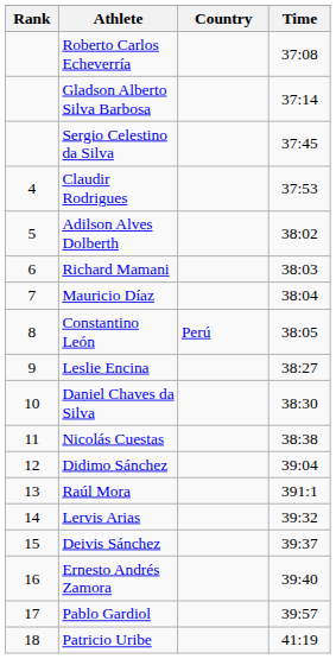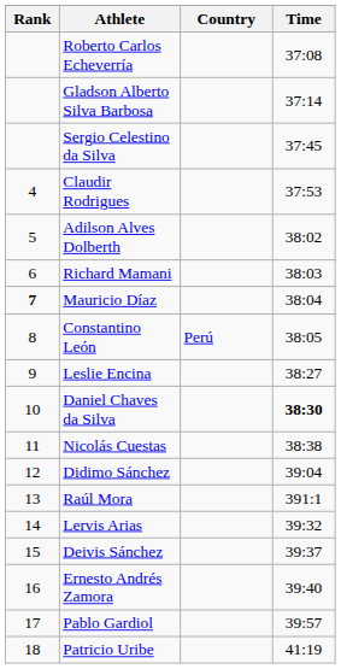Mauricio Díaz | Rank: normal -> bold
Daniel Chaves da Silva | Time: normal -> bold
